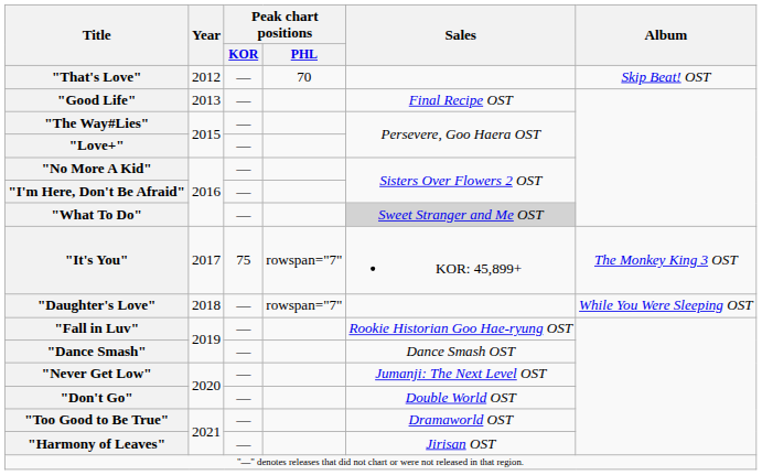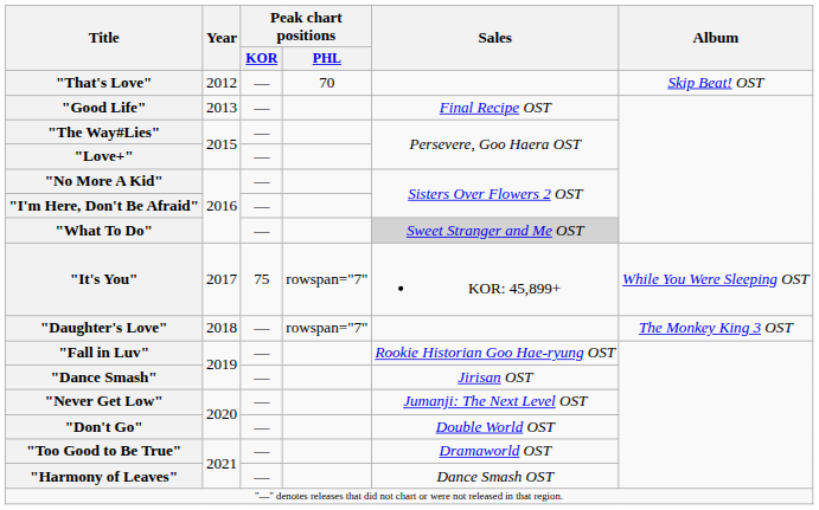"It's You" | Album: The Monkey King 3 OST -> While You Were Sleeping OST
"Daughter's Love" | Album: While You Were Sleeping OST -> The Monkey King 3 OST
"Dance Smash" | Sales: Dance Smash OST -> Jirisan OST
"Harmony of Leaves" | Sales: Jirisan OST -> Dance Smash OST
